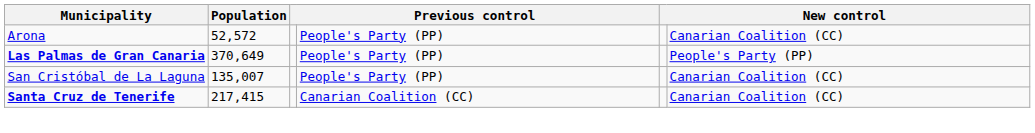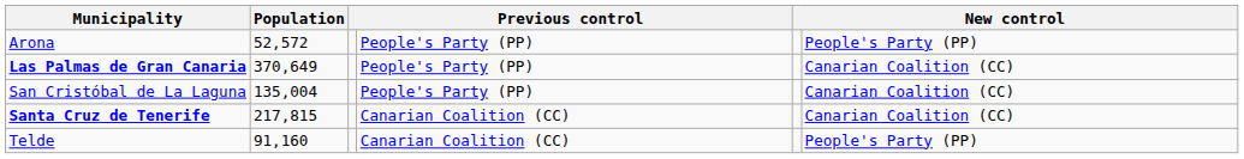Arona | column 6: Canarian Coalition (CC) -> People's Party (PP)
Las Palmas de Gran Canaria | column 6: People's Party (PP) -> Canarian Coalition (CC)
San Cristóbal de La Laguna | Population: 135,007 -> 135,004
Santa Cruz de Tenerife | Population: 217,415 -> 217,815
+ row: Telde | 91,160 | Canarian Coalition (CC) | People's Party (PP)
